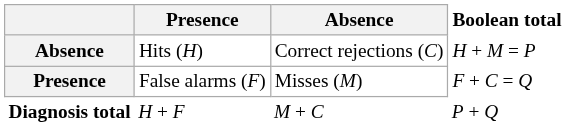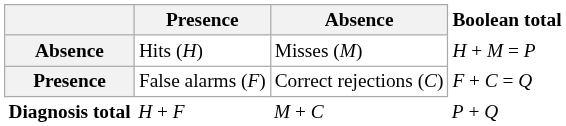row 2 | Absence: Correct rejections (C) -> Misses (M)
row 3 | Absence: Misses (M) -> Correct rejections (C)
